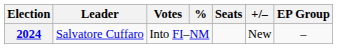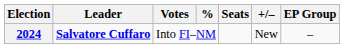2024 | Leader: normal -> bold
